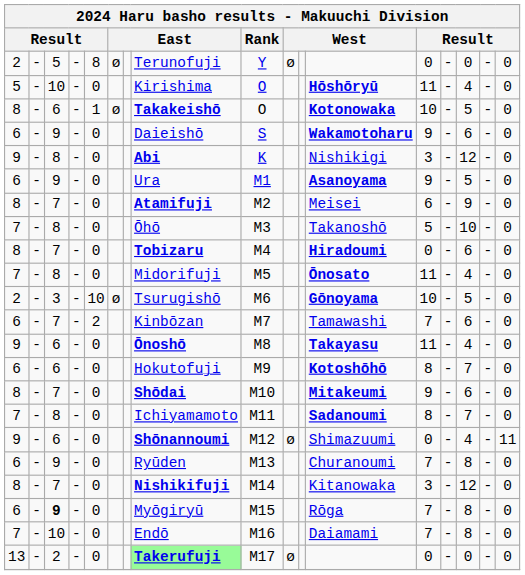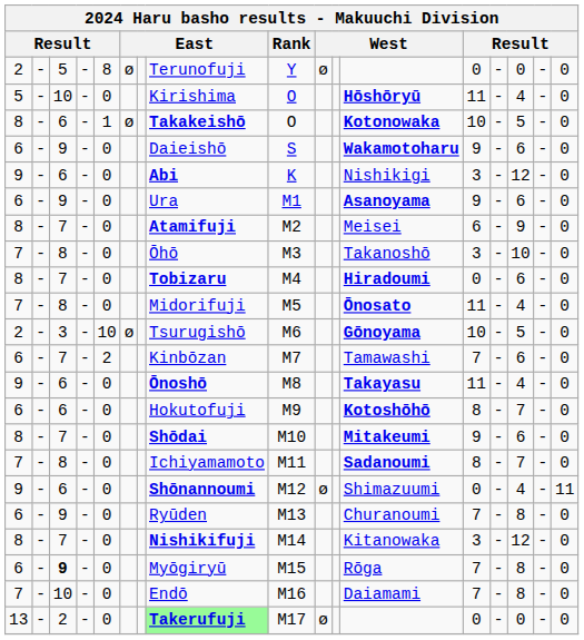row 7 | column 3: 8 -> 6
row 8 | column 15: 5 -> 6
row 10 | column 13: 5 -> 3
